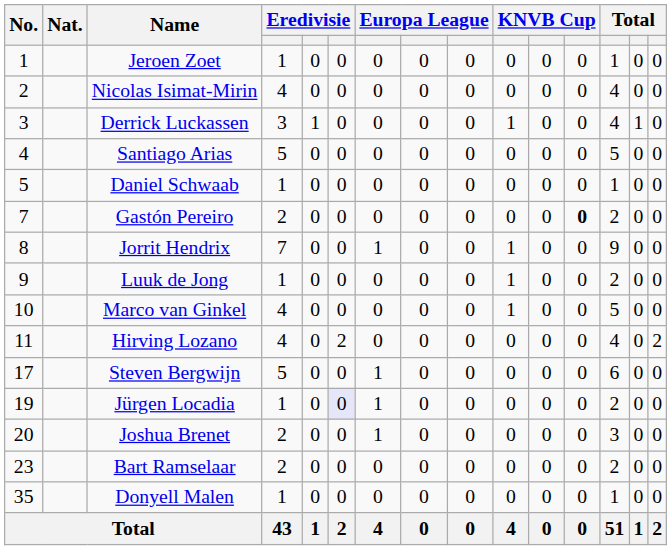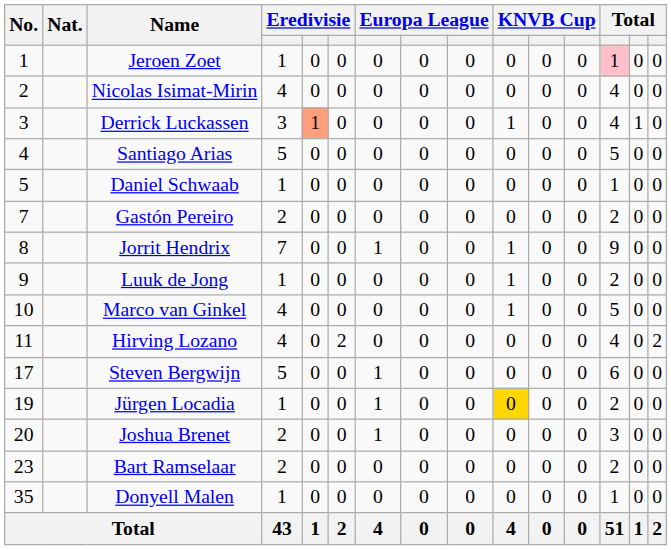Jeroen Zoet | column 13: no background -> pink background
Derrick Luckassen | column 5: no background -> lightsalmon background
Gastón Pereiro | column 12: bold -> normal
Jürgen Locadia | column 6: lavender background -> no background
Jürgen Locadia | column 10: no background -> gold background
